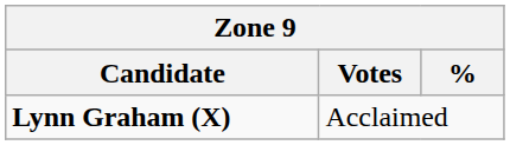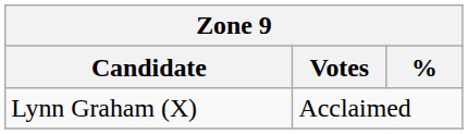Lynn Graham (X) | Candidate: bold -> normal
